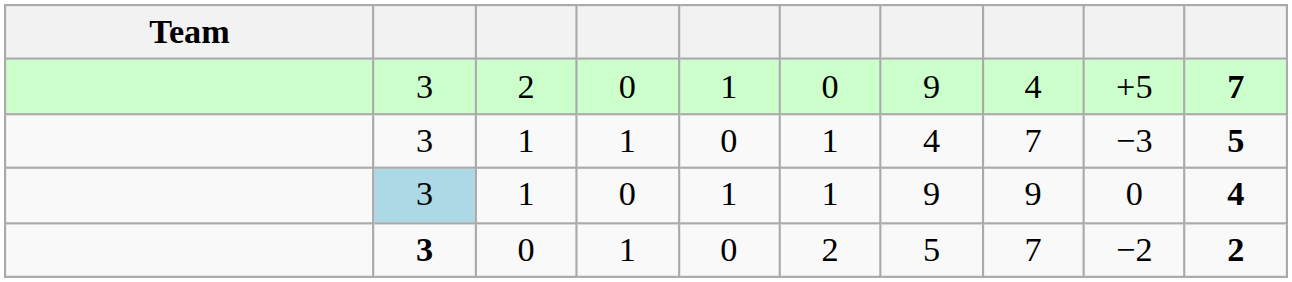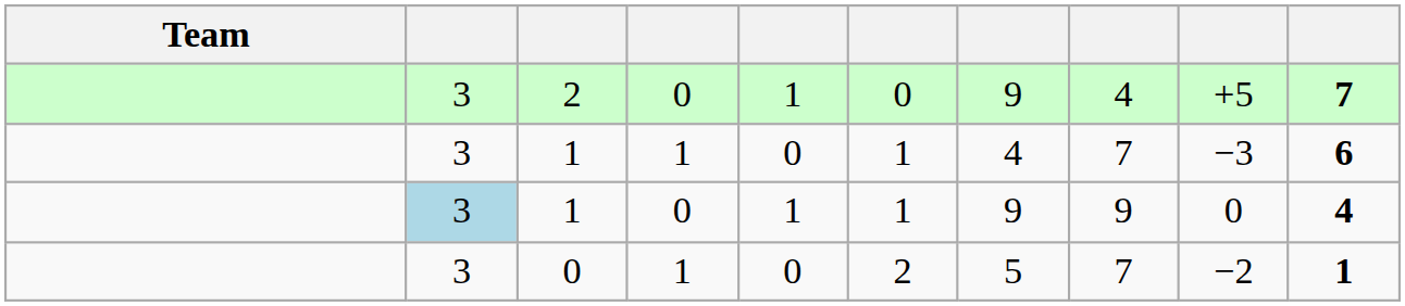row 3 | column 10: 5 -> 6
row 5 | column 2: bold -> normal
row 5 | column 10: 2 -> 1
